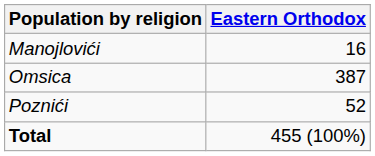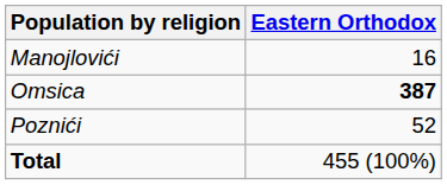Omsica | Eastern Orthodox: normal -> bold
